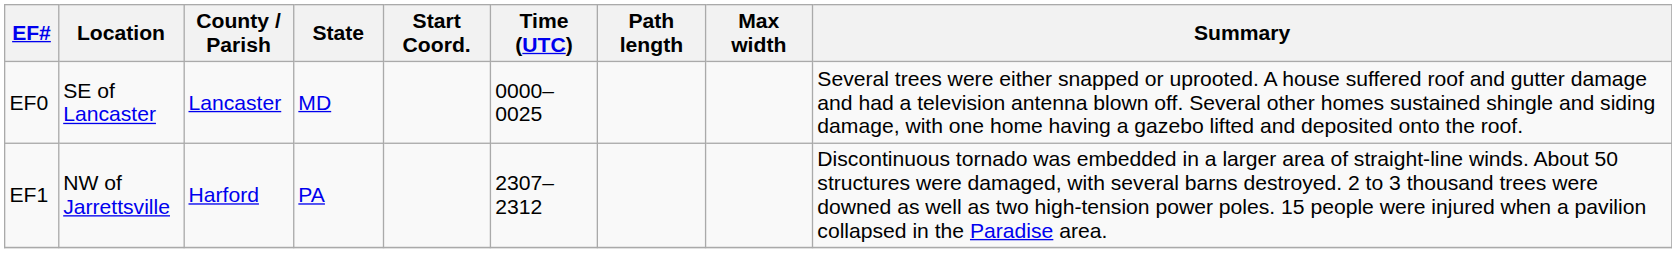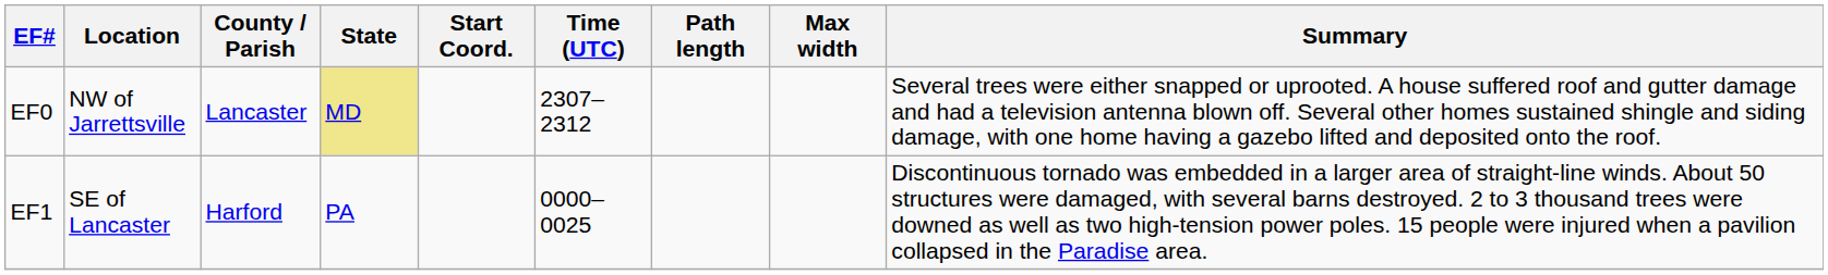EF0 | Location: SE of Lancaster -> NW of Jarrettsville
EF0 | State: no background -> khaki background
EF0 | Time (UTC): 0000–0025 -> 2307–2312
EF1 | Location: NW of Jarrettsville -> SE of Lancaster
EF1 | Time (UTC): 2307–2312 -> 0000–0025
